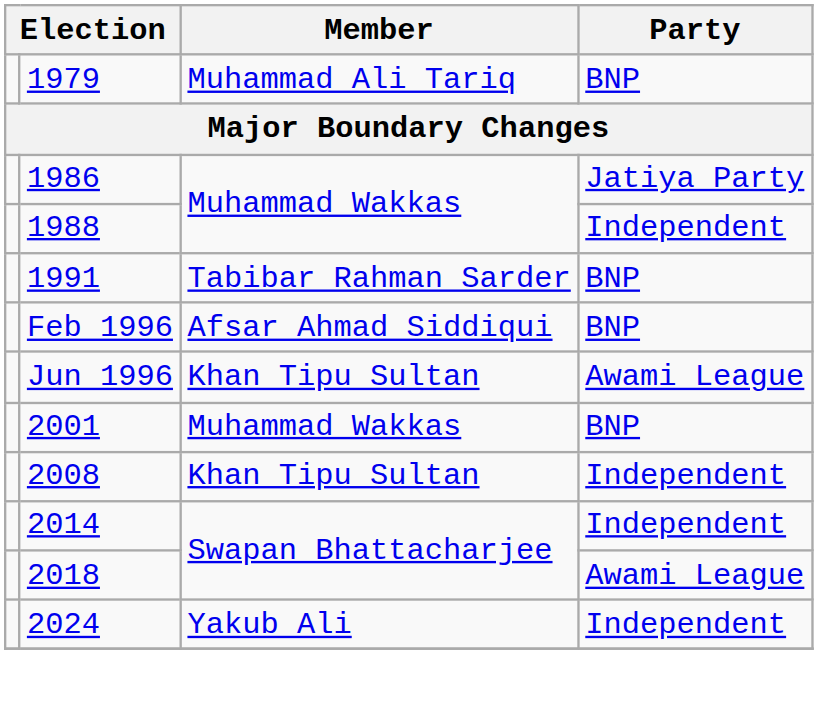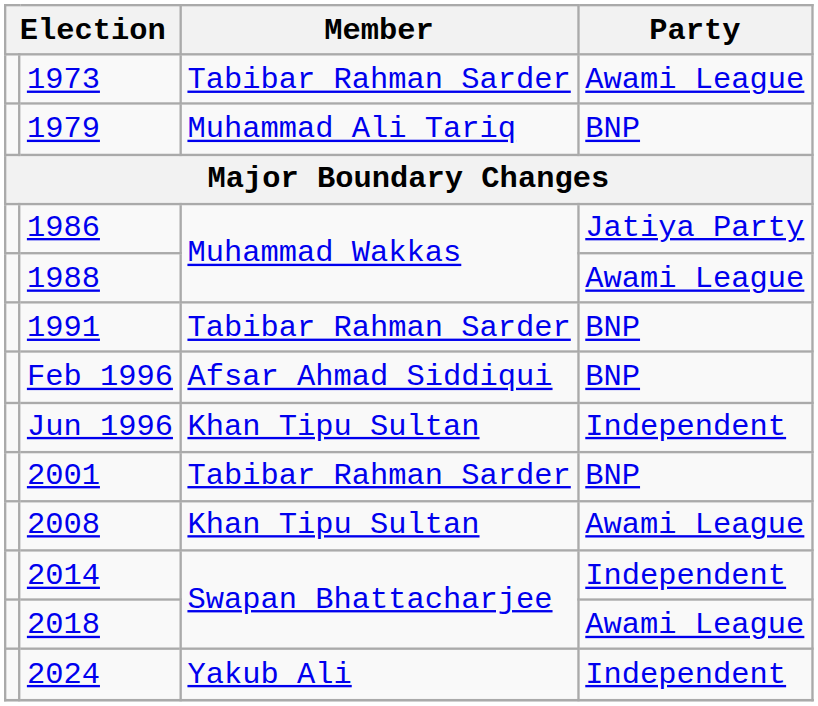+ row: 1973 | Tabibar Rahman Sarder | Awami League
1988 | Party: Independent -> Awami League
Jun 1996 | Party: Awami League -> Independent
2001 | Member: Muhammad Wakkas -> Tabibar Rahman Sarder
2008 | Party: Independent -> Awami League
